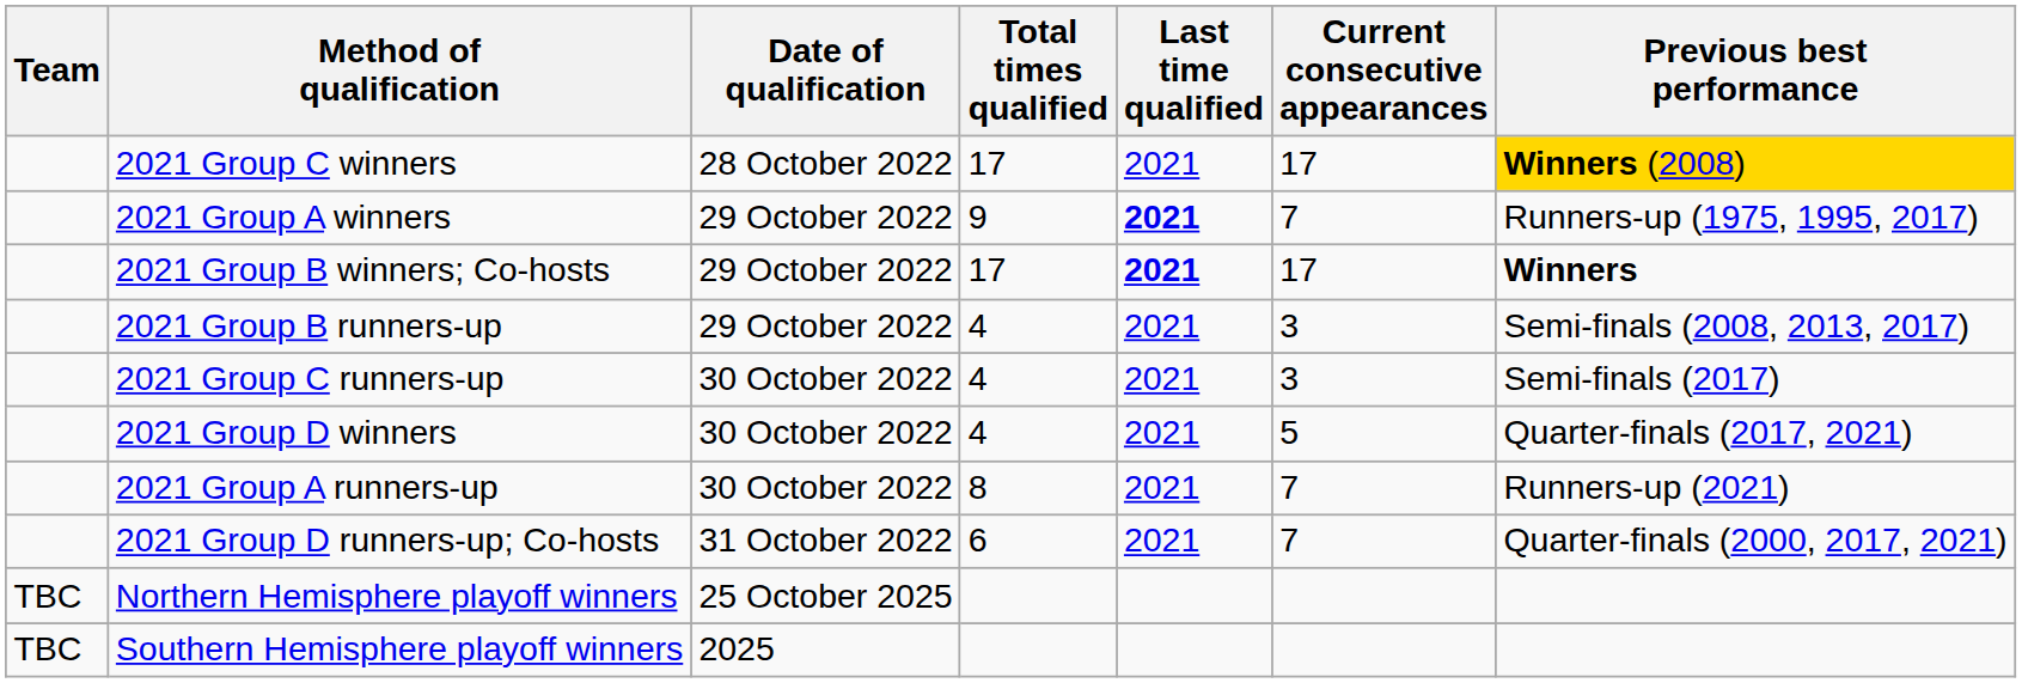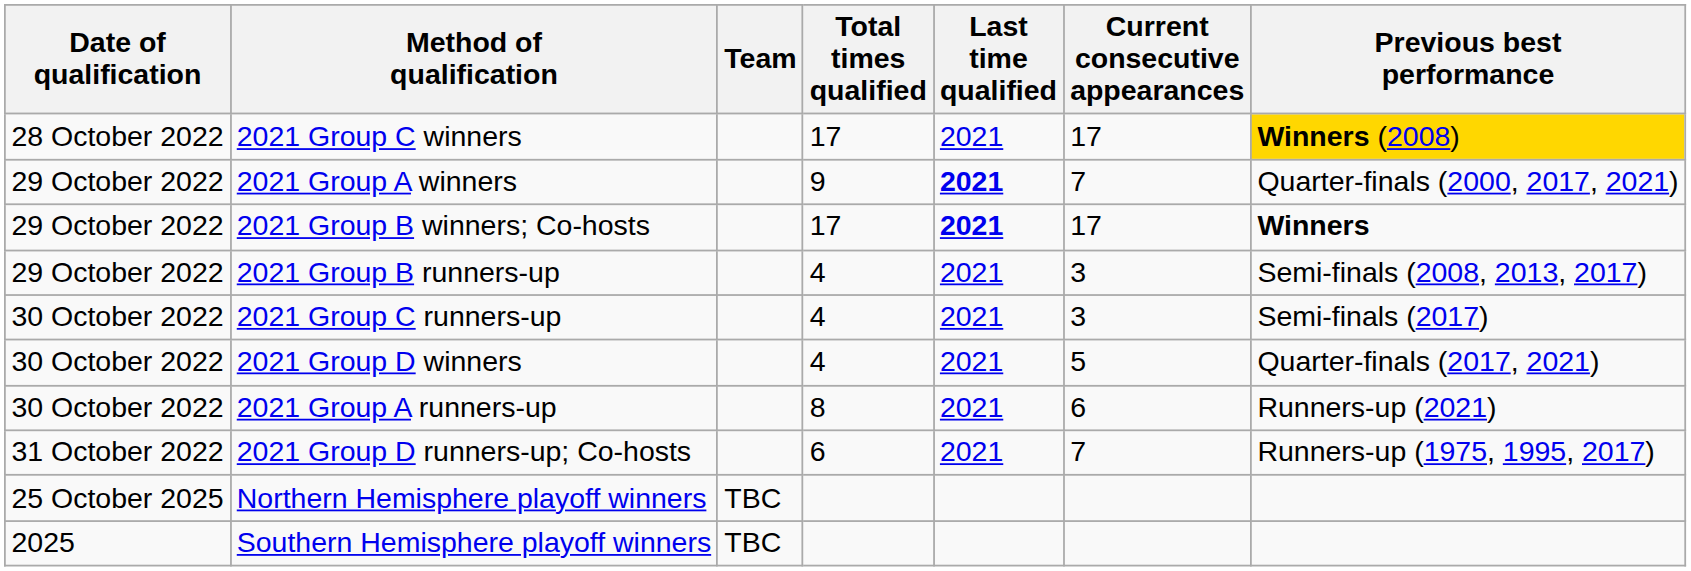columns swapped: Team <-> Date of qualification
2021 Group A winners | Previous best performance: Runners-up (1975, 1995, 2017) -> Quarter-finals (2000, 2017, 2021)
2021 Group A runners-up | Current consecutive appearances: 7 -> 6
2021 Group D runners-up; Co-hosts | Previous best performance: Quarter-finals (2000, 2017, 2021) -> Runners-up (1975, 1995, 2017)
